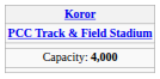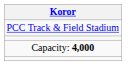row 2 | Koror: bold -> normal
